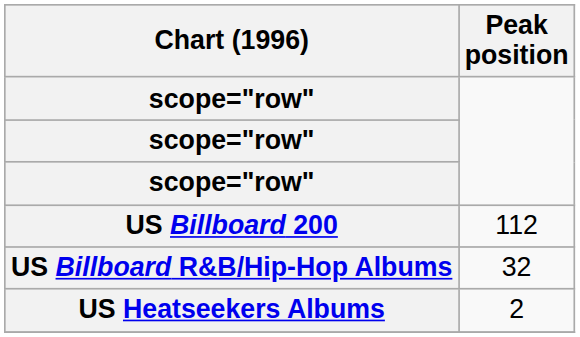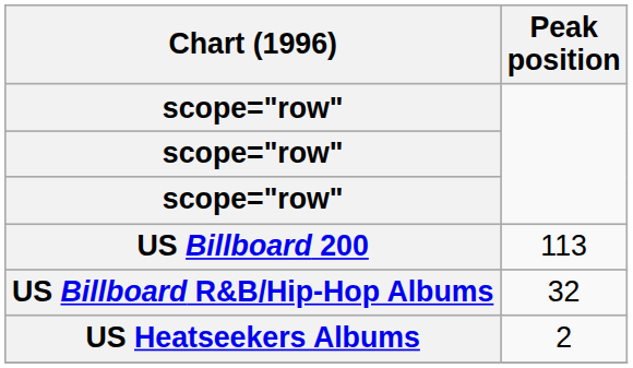US Billboard 200 | Peak position: 112 -> 113
